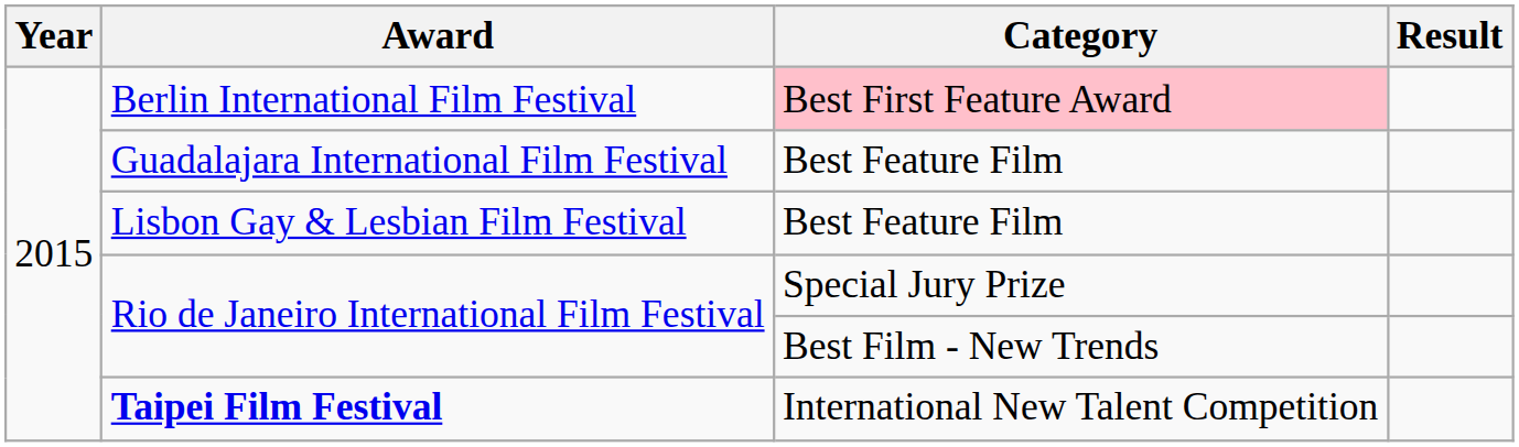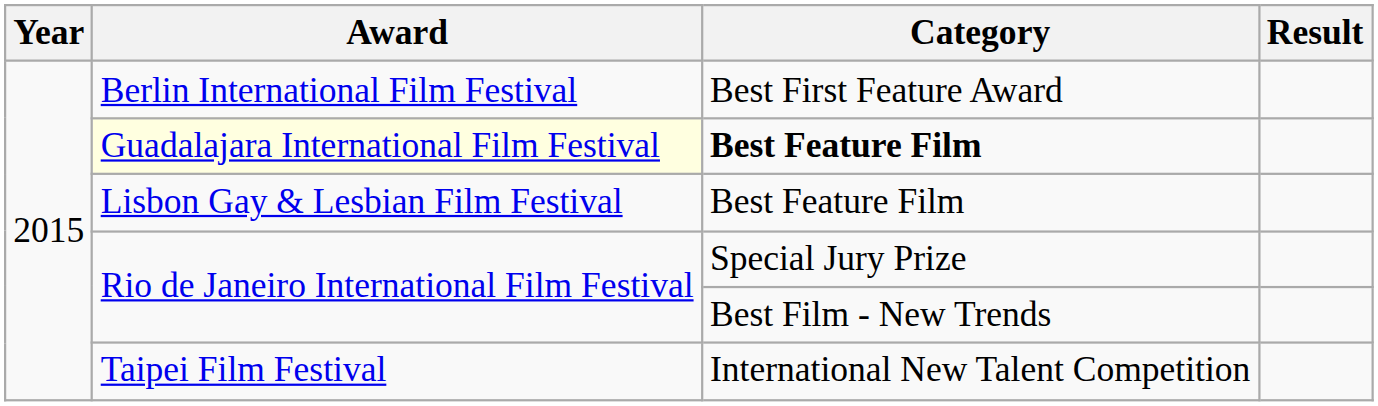Berlin International Film Festival | Category: pink background -> no background
Guadalajara International Film Festival | Award: no background -> lightyellow background
Guadalajara International Film Festival | Category: normal -> bold
Taipei Film Festival | Award: bold -> normal
